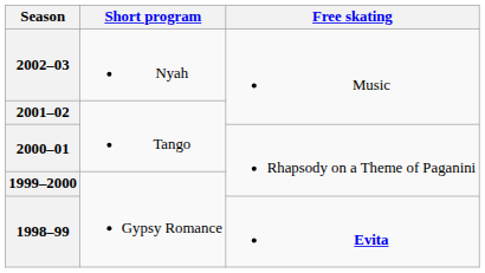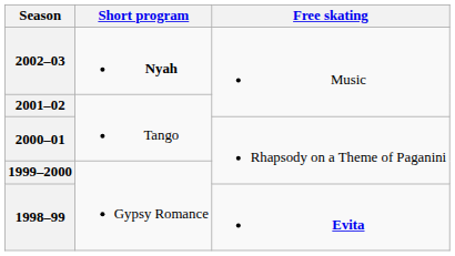2002–03 | Short program: normal -> bold
